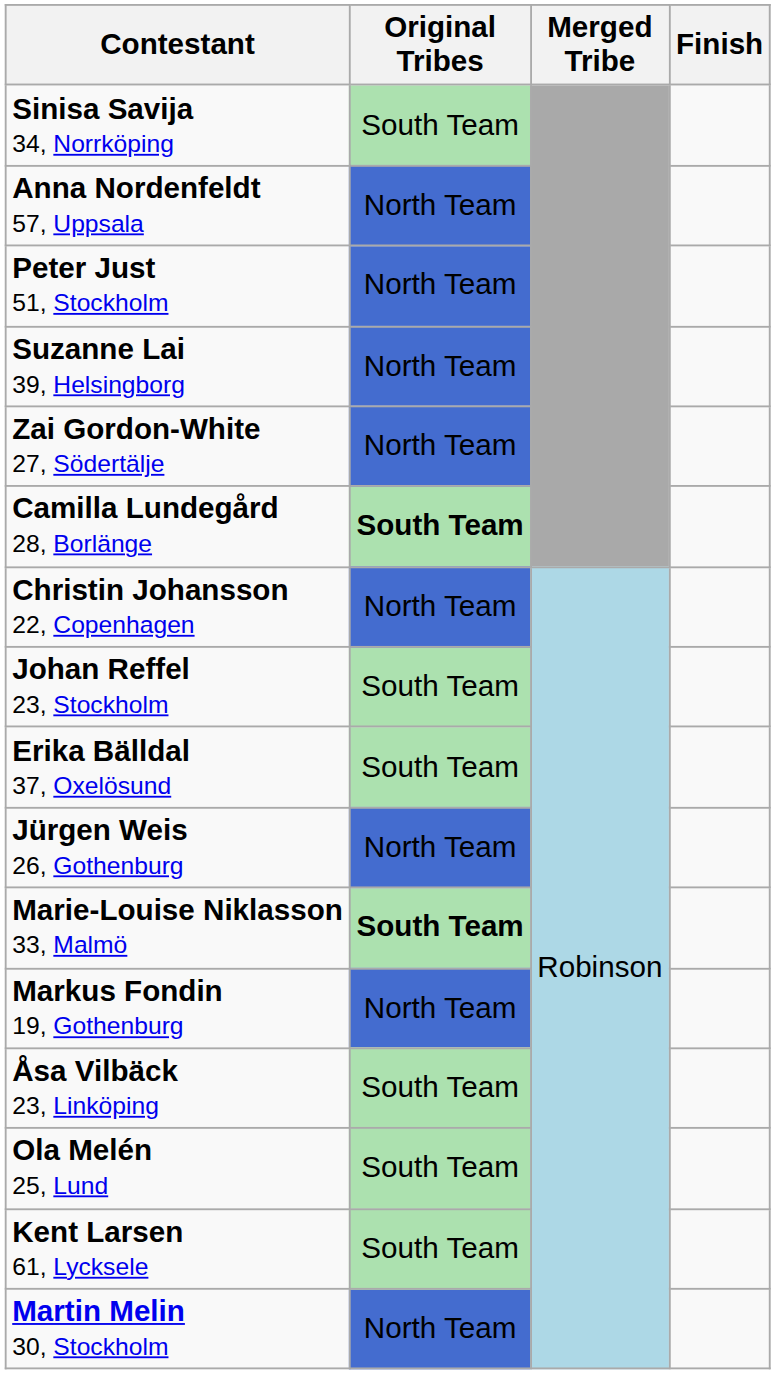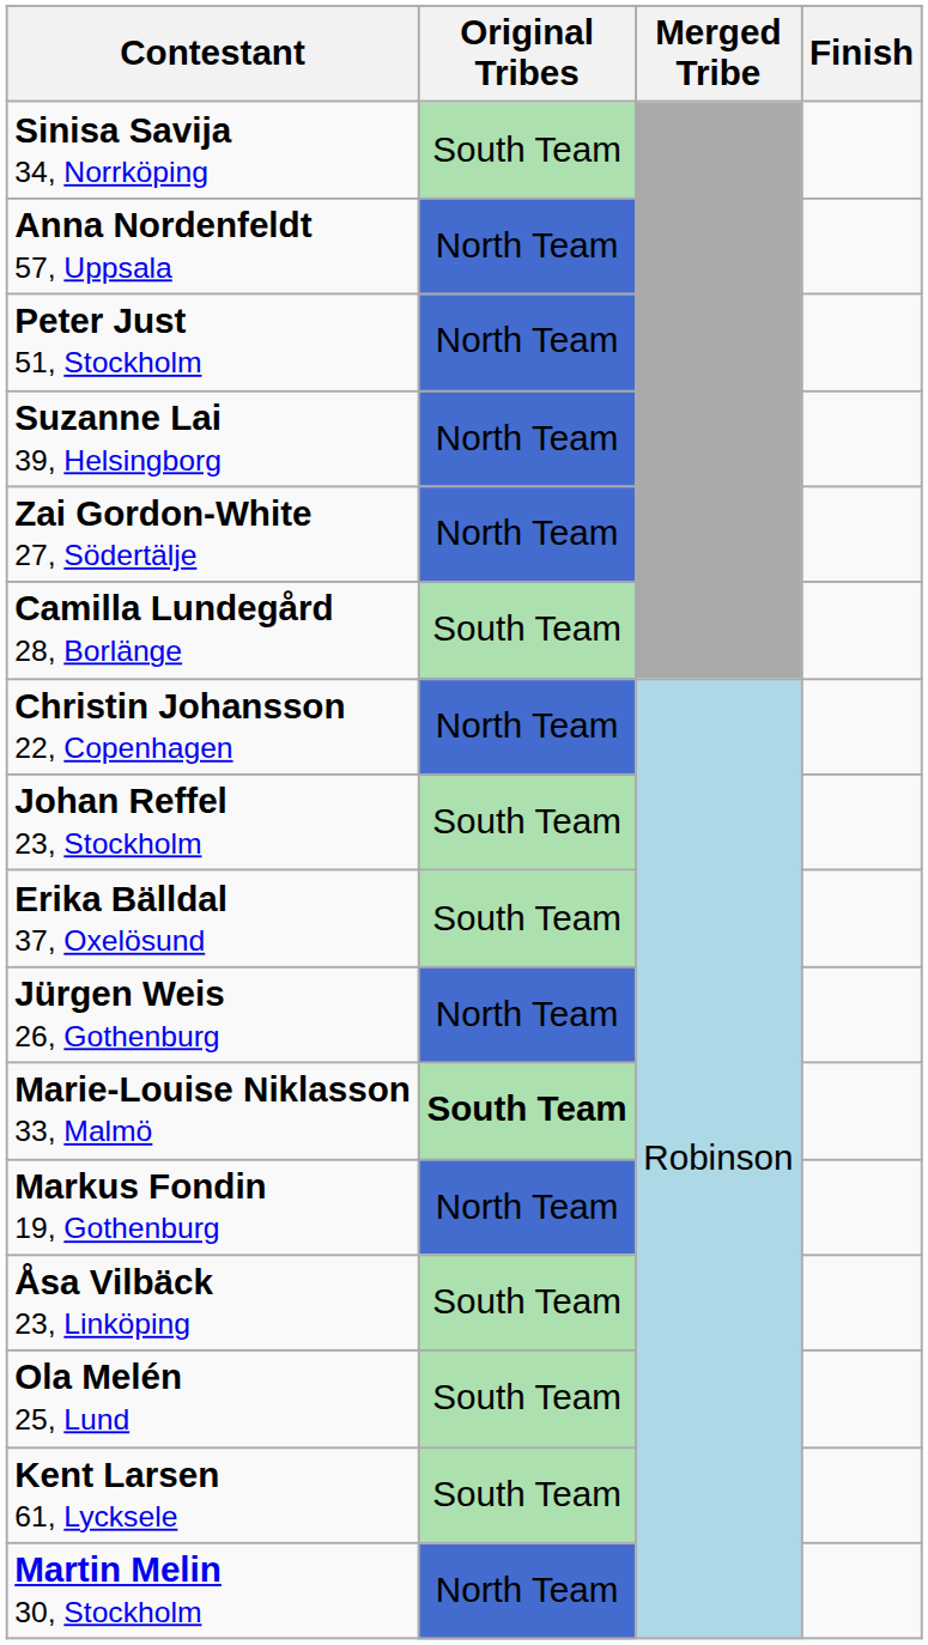Camilla Lundegård 28, Borlänge | Original Tribes: bold -> normal
